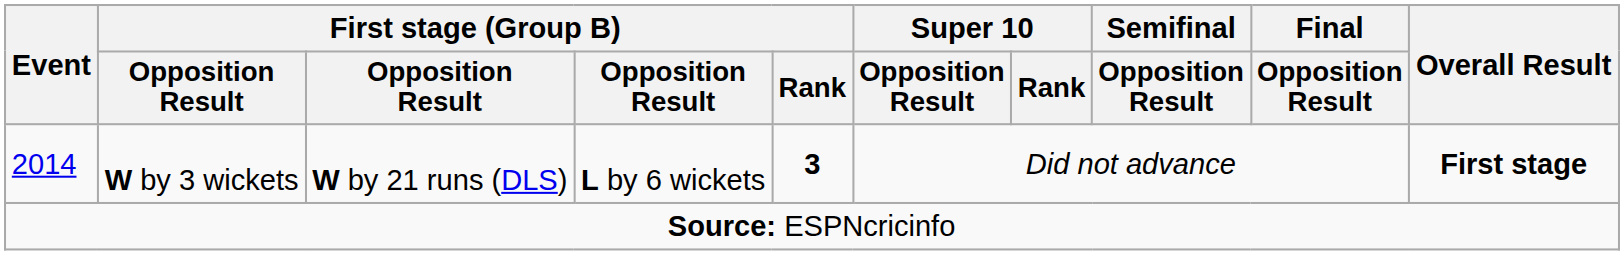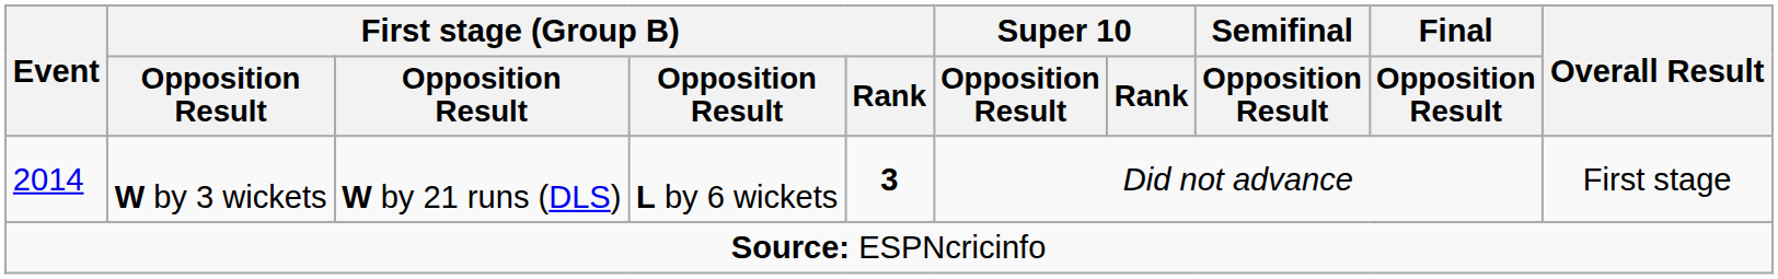2014 | Overall Result: bold -> normal
